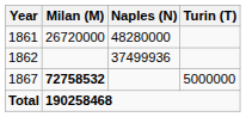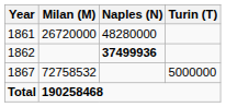1862 | Naples (N): normal -> bold
1867 | Milan (M): bold -> normal
